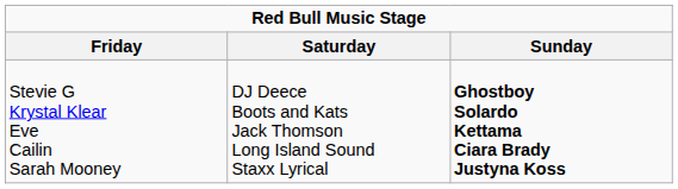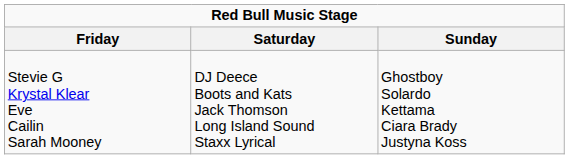Stevie G Krystal Klear Eve Cailin Sarah Mooney | Sunday: bold -> normal
